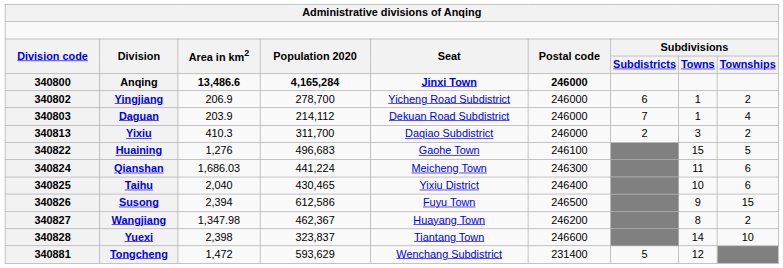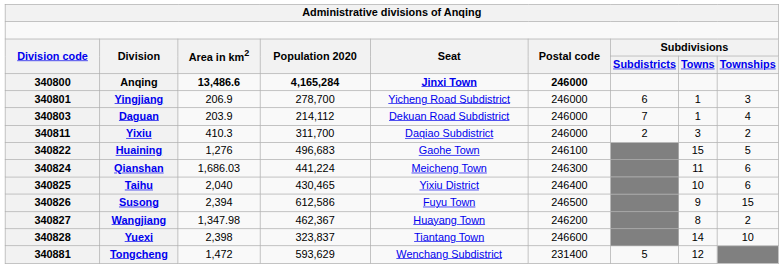Yingjiang | column 1: 340802 -> 340801
Yingjiang | column 9: 2 -> 3
Yixiu | column 1: 340813 -> 340811
